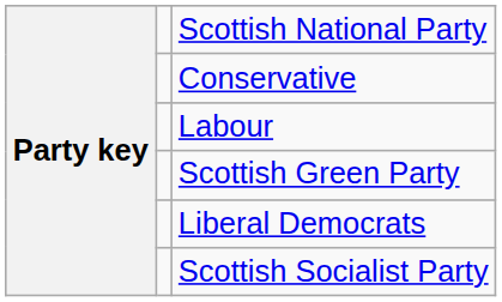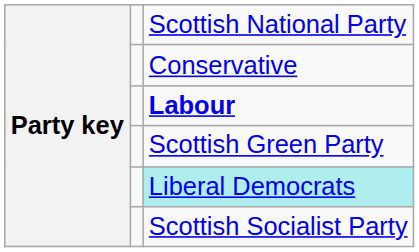Labour | column 3: normal -> bold
Liberal Democrats | column 3: no background -> paleturquoise background
